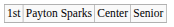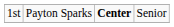1st | column 3: normal -> bold
